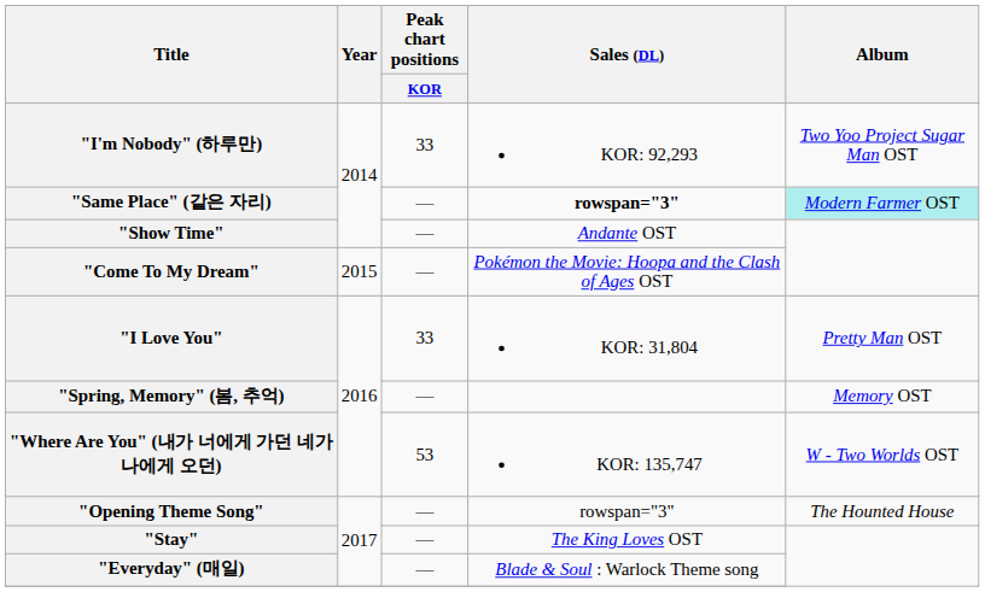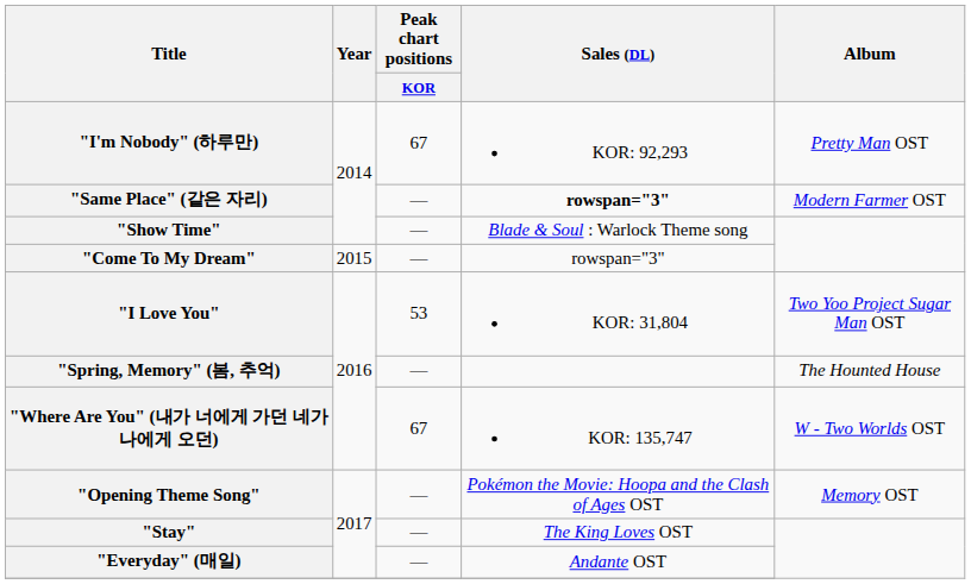"I'm Nobody" (하루만) | Peak chart positions / KOR: 33 -> 67
"I'm Nobody" (하루만) | Album: Two Yoo Project Sugar Man OST -> Pretty Man OST
"Same Place" (같은 자리) | Album: paleturquoise background -> no background
"Show Time" | Sales (DL): Andante OST -> Blade & Soul : Warlock Theme song
"Come To My Dream" | Sales (DL): Pokémon the Movie: Hoopa and the Clash of Ages OST -> rowspan="3"
"I Love You" | Peak chart positions / KOR: 33 -> 53
"I Love You" | Album: Pretty Man OST -> Two Yoo Project Sugar Man OST
"Spring, Memory" (봄, 추억) | Album: Memory OST -> The Hounted House
"Where Are You" (내가 너에게 가던 네가 나에게 오던) | Peak chart positions / KOR: 53 -> 67
"Opening Theme Song" | Sales (DL): rowspan="3" -> Pokémon the Movie: Hoopa and the Clash of Ages OST
"Opening Theme Song" | Album: The Hounted House -> Memory OST
"Everyday" (매일) | Sales (DL): Blade & Soul : Warlock Theme song -> Andante OST
